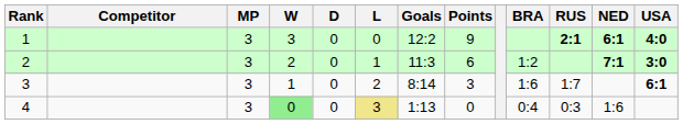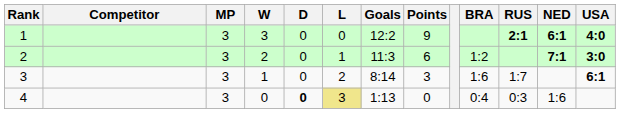4 | W: lightgreen background -> no background
4 | D: normal -> bold
